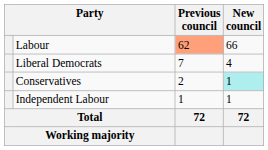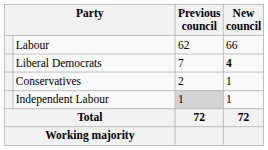Labour | Previous council: lightsalmon background -> no background
Liberal Democrats | New council: normal -> bold
Conservatives | New council: paleturquoise background -> no background
Independent Labour | Previous council: no background -> lightgrey background
